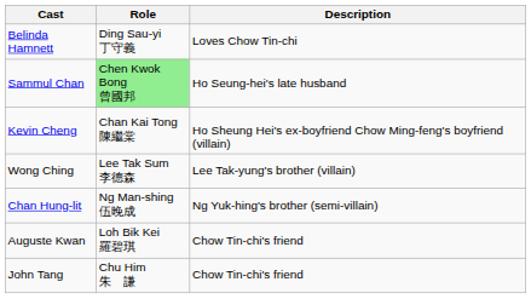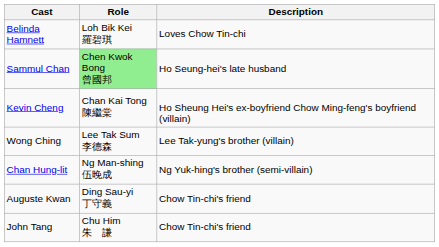Belinda Hamnett | Role: Ding Sau-yi 丁守義 -> Loh Bik Kei 羅碧琪
Auguste Kwan | Role: Loh Bik Kei 羅碧琪 -> Ding Sau-yi 丁守義
